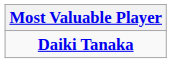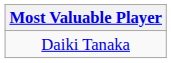row 2 | column 1: bold -> normal
